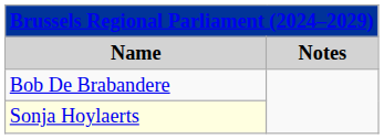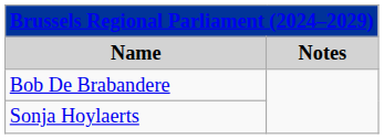Sonja Hoylaerts | Name: lightyellow background -> no background
